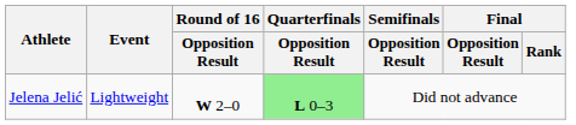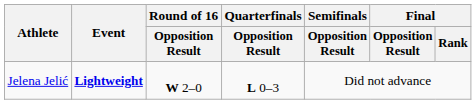Jelena Jelić | Event: normal -> bold
Jelena Jelić | Quarterfinals / Opposition Result: lightgreen background -> no background
